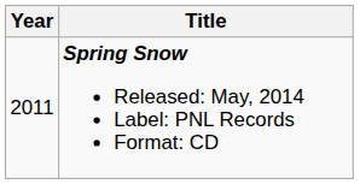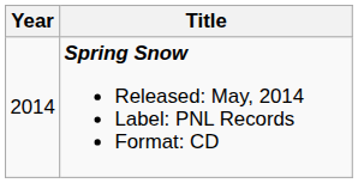row 2 | Year: 2011 -> 2014
